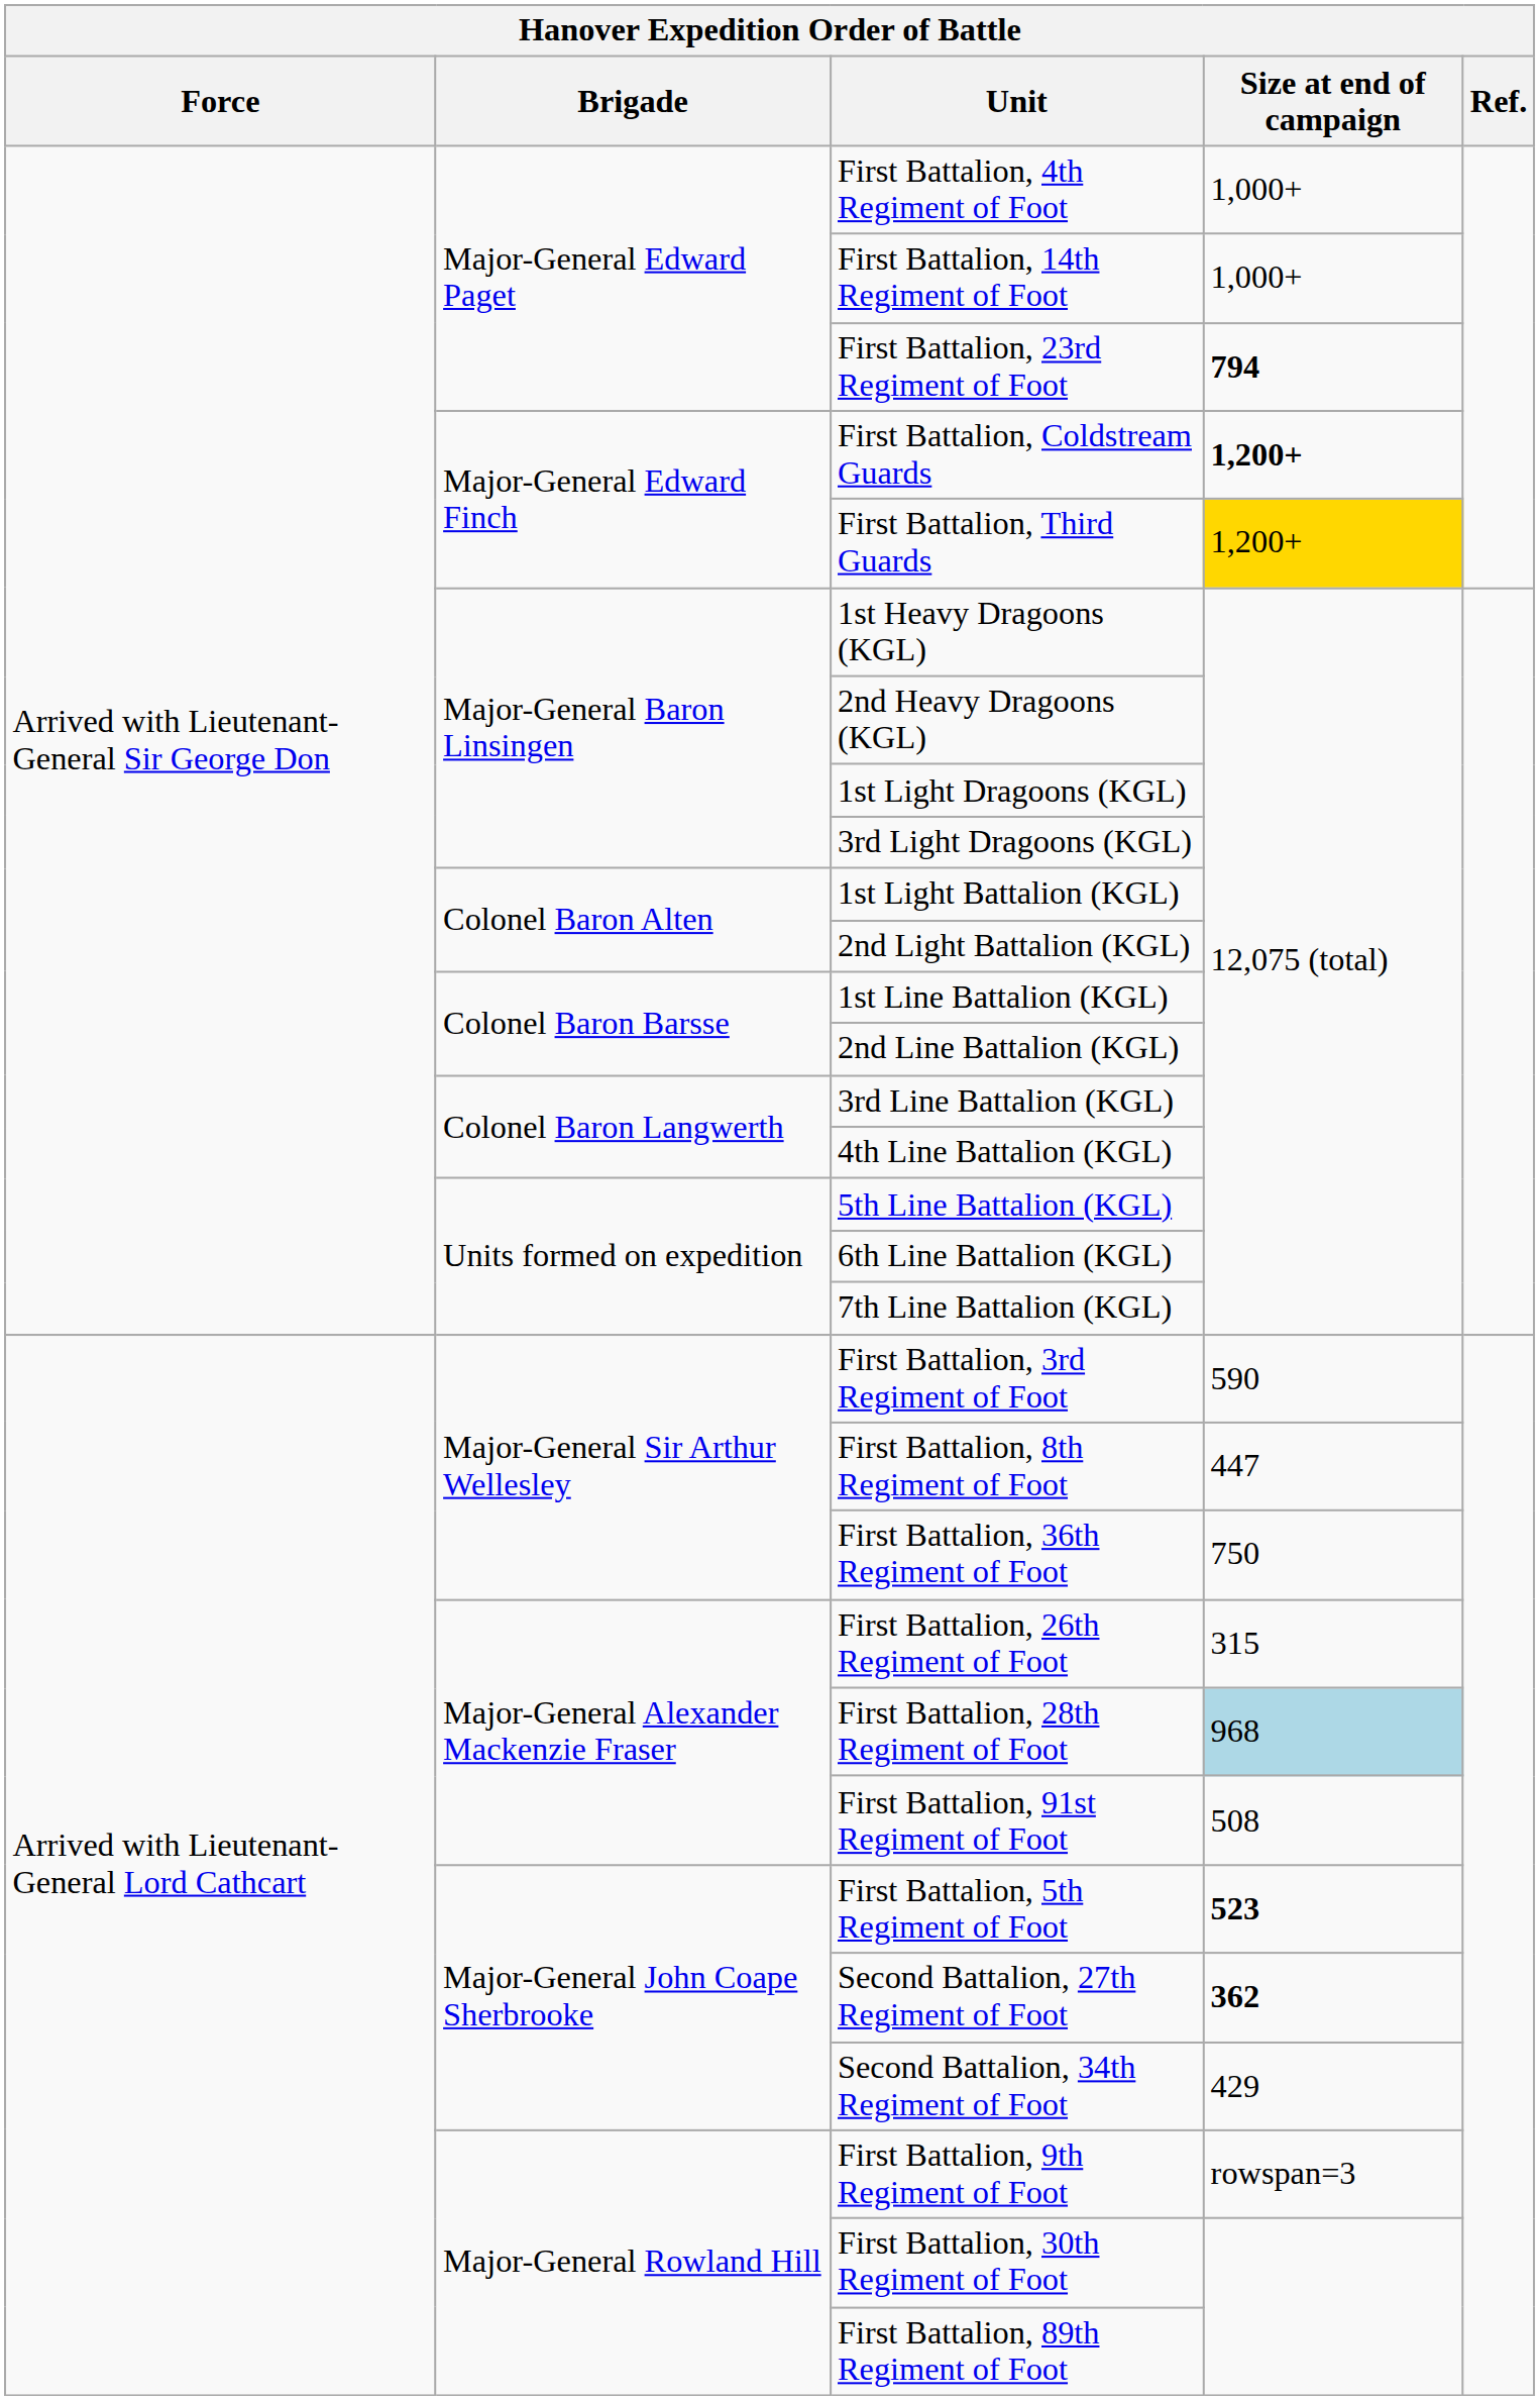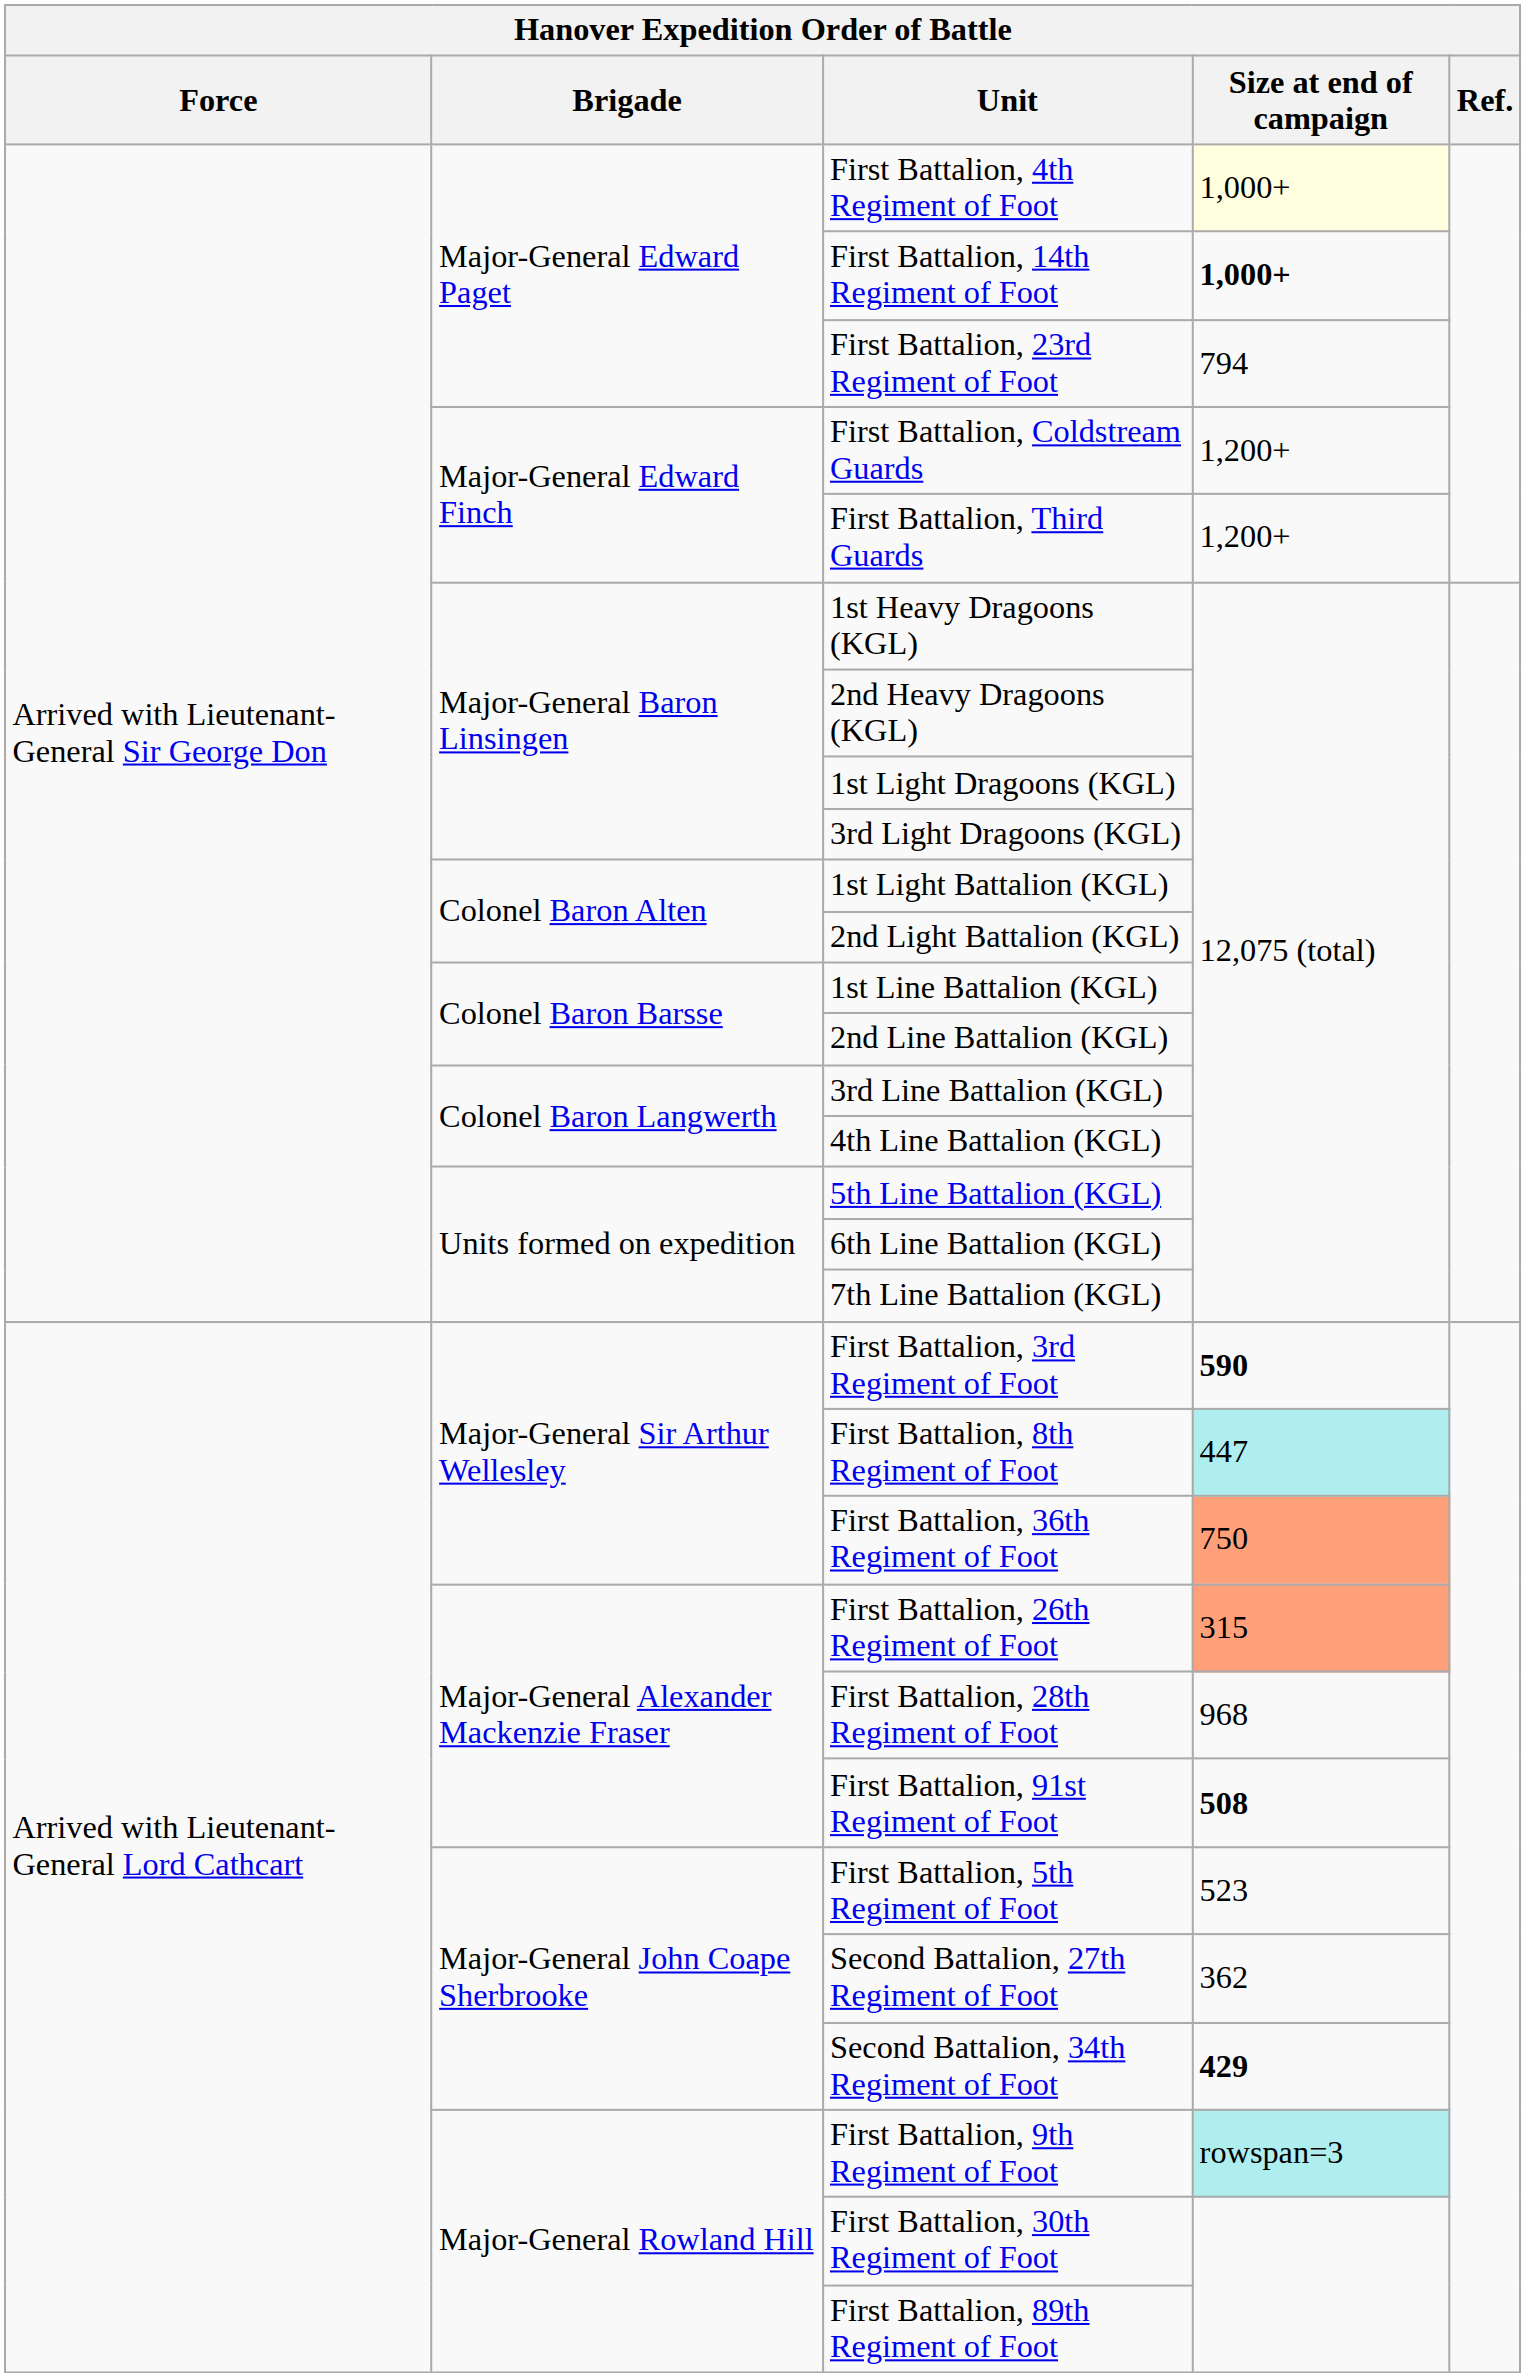First Battalion, 4th Regiment of Foot | Size at end of campaign: no background -> lightyellow background
First Battalion, 14th Regiment of Foot | Size at end of campaign: normal -> bold
First Battalion, 23rd Regiment of Foot | Size at end of campaign: bold -> normal
First Battalion, Coldstream Guards | Size at end of campaign: bold -> normal
First Battalion, Third Guards | Size at end of campaign: gold background -> no background
First Battalion, 3rd Regiment of Foot | Size at end of campaign: normal -> bold
First Battalion, 8th Regiment of Foot | Size at end of campaign: no background -> paleturquoise background
First Battalion, 36th Regiment of Foot | Size at end of campaign: no background -> lightsalmon background
First Battalion, 26th Regiment of Foot | Size at end of campaign: no background -> lightsalmon background
First Battalion, 28th Regiment of Foot | Size at end of campaign: lightblue background -> no background
First Battalion, 91st Regiment of Foot | Size at end of campaign: normal -> bold
First Battalion, 5th Regiment of Foot | Size at end of campaign: bold -> normal
Second Battalion, 27th Regiment of Foot | Size at end of campaign: bold -> normal
Second Battalion, 34th Regiment of Foot | Size at end of campaign: normal -> bold
First Battalion, 9th Regiment of Foot | Size at end of campaign: no background -> paleturquoise background
